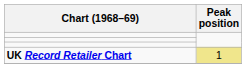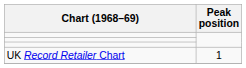row 5 | Chart (1968–69): bold -> normal
row 5 | Peak position: khaki background -> no background
